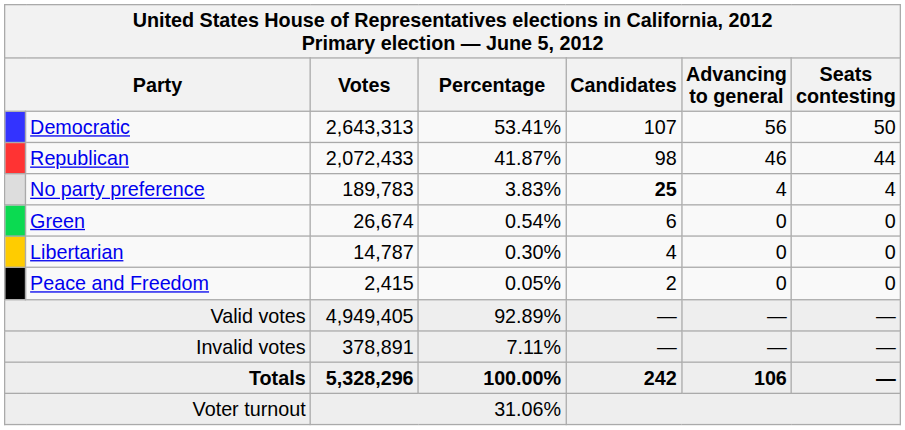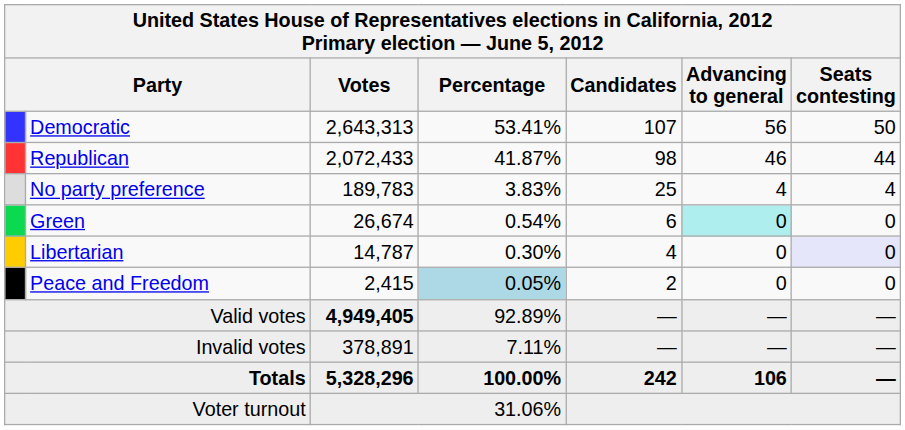No party preference | Candidates: bold -> normal
Green | Advancing to general: no background -> paleturquoise background
Libertarian | Seats contesting: no background -> lavender background
Peace and Freedom | Percentage: no background -> lightblue background
Valid votes | Votes: normal -> bold
